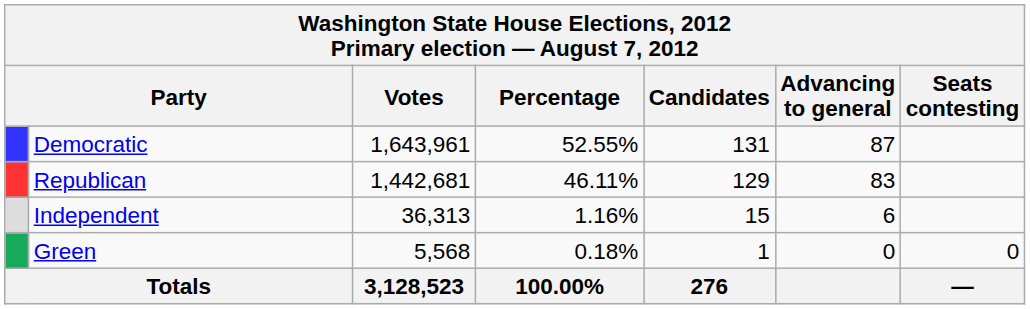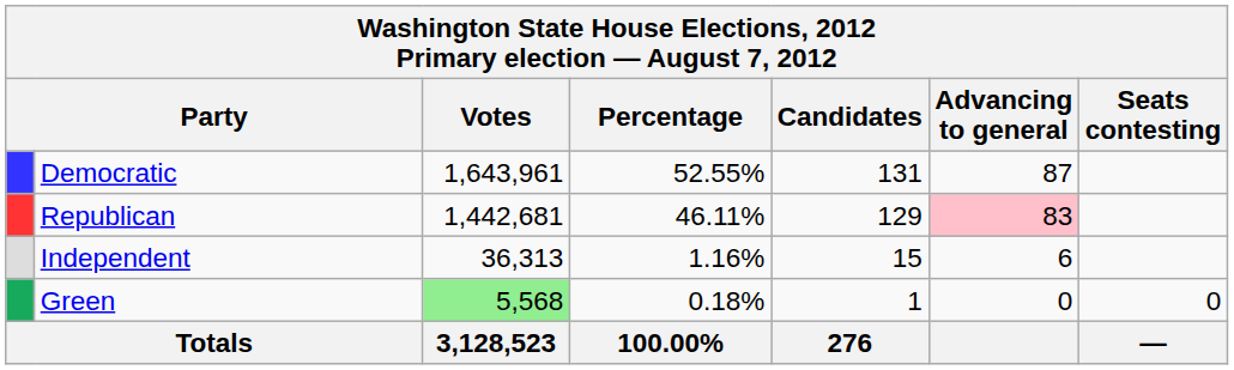Republican | Advancing to general: no background -> pink background
Green | Votes: no background -> lightgreen background
